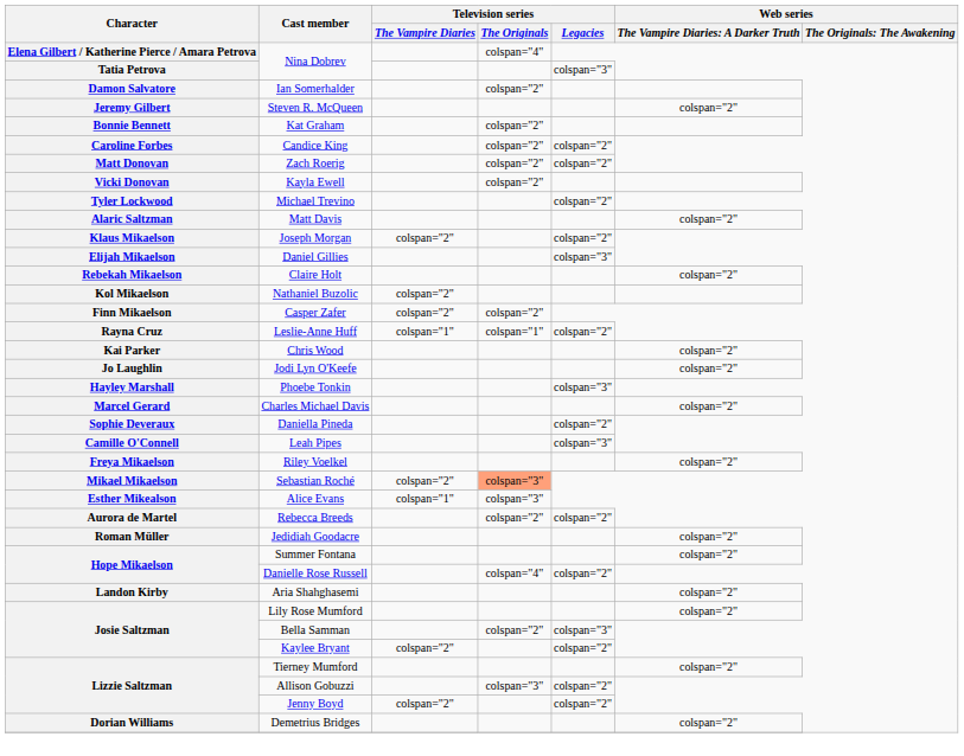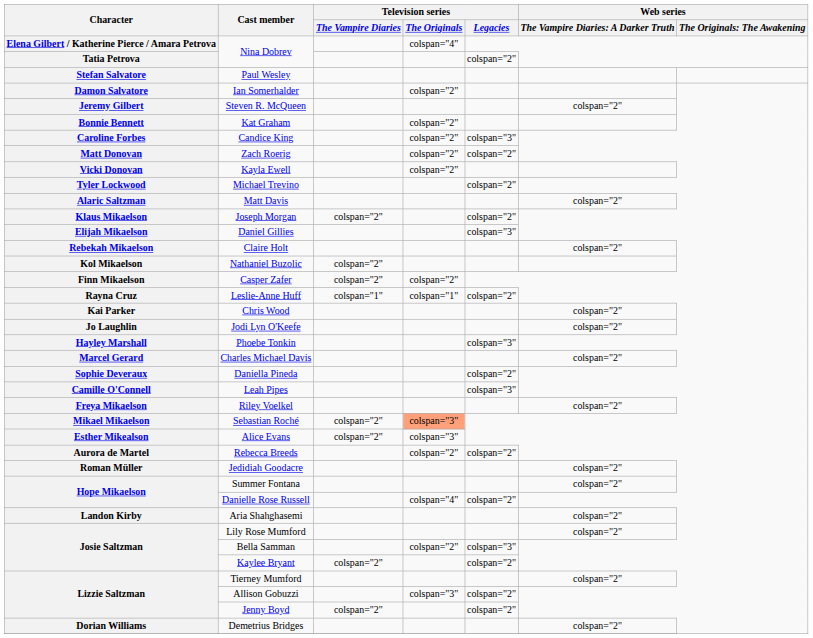Tatia Petrova / Nina Dobrev | Television series / Legacies: colspan="3" -> colspan="2"
+ row: Stefan Salvatore | Paul Wesley
Candice King | Television series / Legacies: colspan="2" -> colspan="3"
Alice Evans | Television series / The Vampire Diaries: colspan="1" -> colspan="2"
